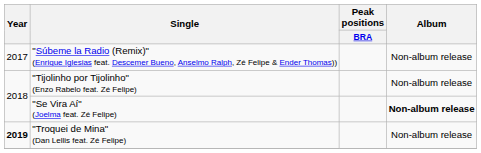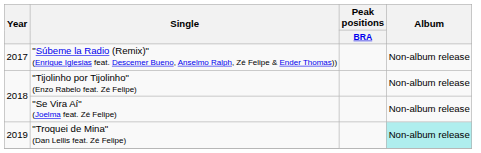"Se Vira Aí" (Joelma feat. Zé Felipe) | Album: bold -> normal
"Troquei de Mina" (Dan Lellis feat. Zé Felipe) | Year: bold -> normal
"Troquei de Mina" (Dan Lellis feat. Zé Felipe) | Album: no background -> paleturquoise background
